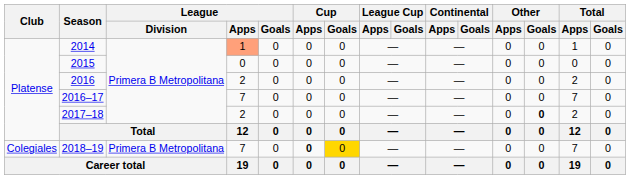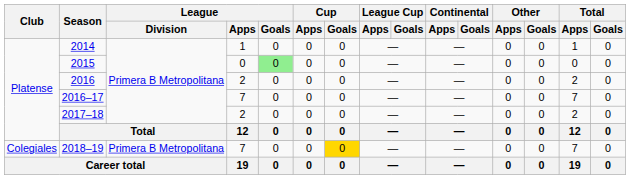2014 | League / Apps: lightsalmon background -> no background
2015 | League / Goals: no background -> lightgreen background
2017–18 | Other / Goals: bold -> normal
2018–19 | Cup / Apps: bold -> normal
